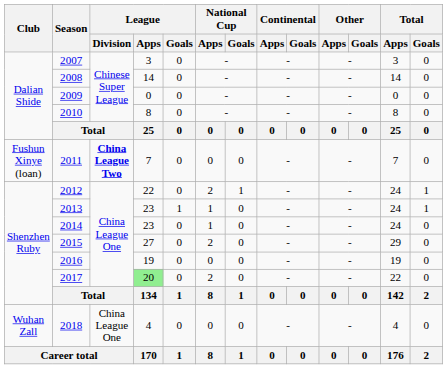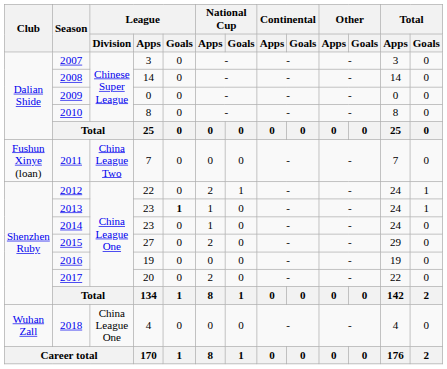2011 | League / Division: bold -> normal
2013 | League / Goals: normal -> bold
2017 | League / Apps: lightgreen background -> no background
